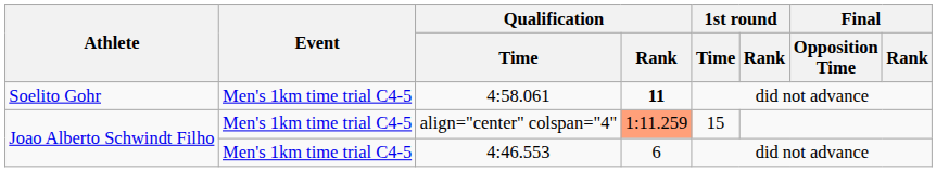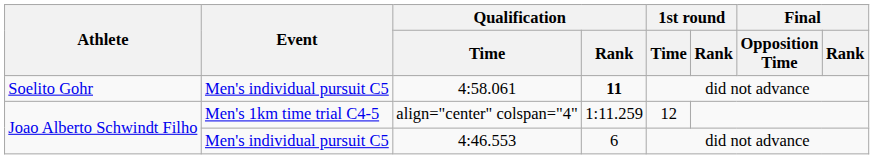4:58.061 | Event: Men's 1km time trial C4-5 -> Men's individual pursuit C5
align="center" colspan="4" | Qualification / Rank: lightsalmon background -> no background
align="center" colspan="4" | 1st round / Time: 15 -> 12
4:46.553 | Event: Men's 1km time trial C4-5 -> Men's individual pursuit C5
